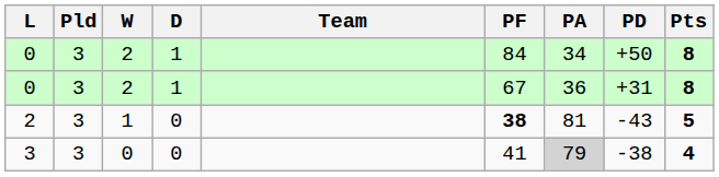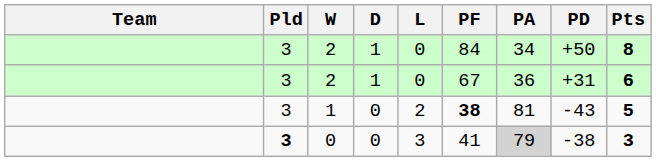columns swapped: Team <-> L
row 3 | Pts: 8 -> 6
row 5 | Pld: normal -> bold
row 5 | Pts: 4 -> 3
